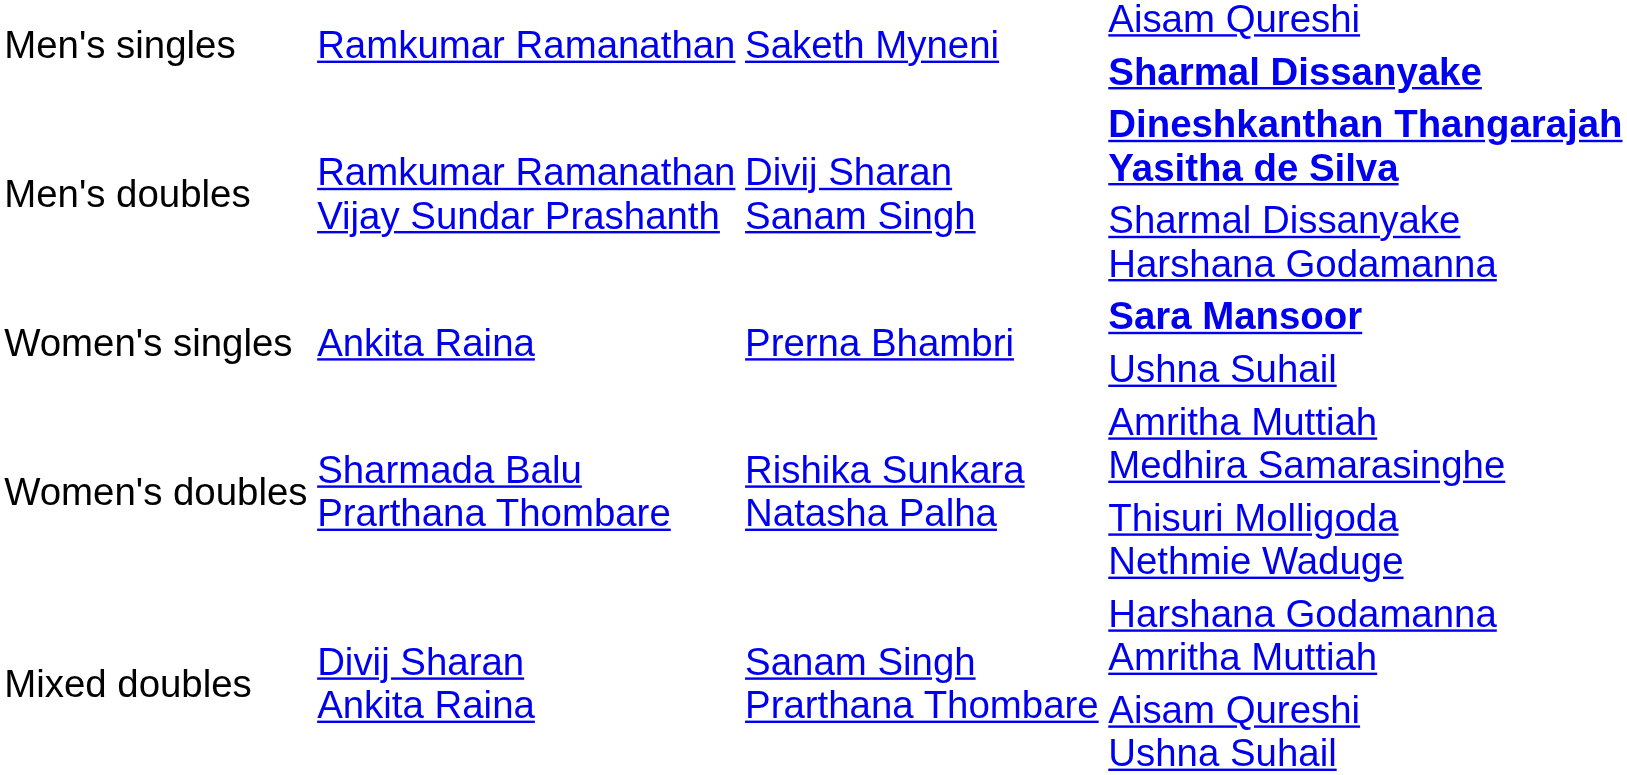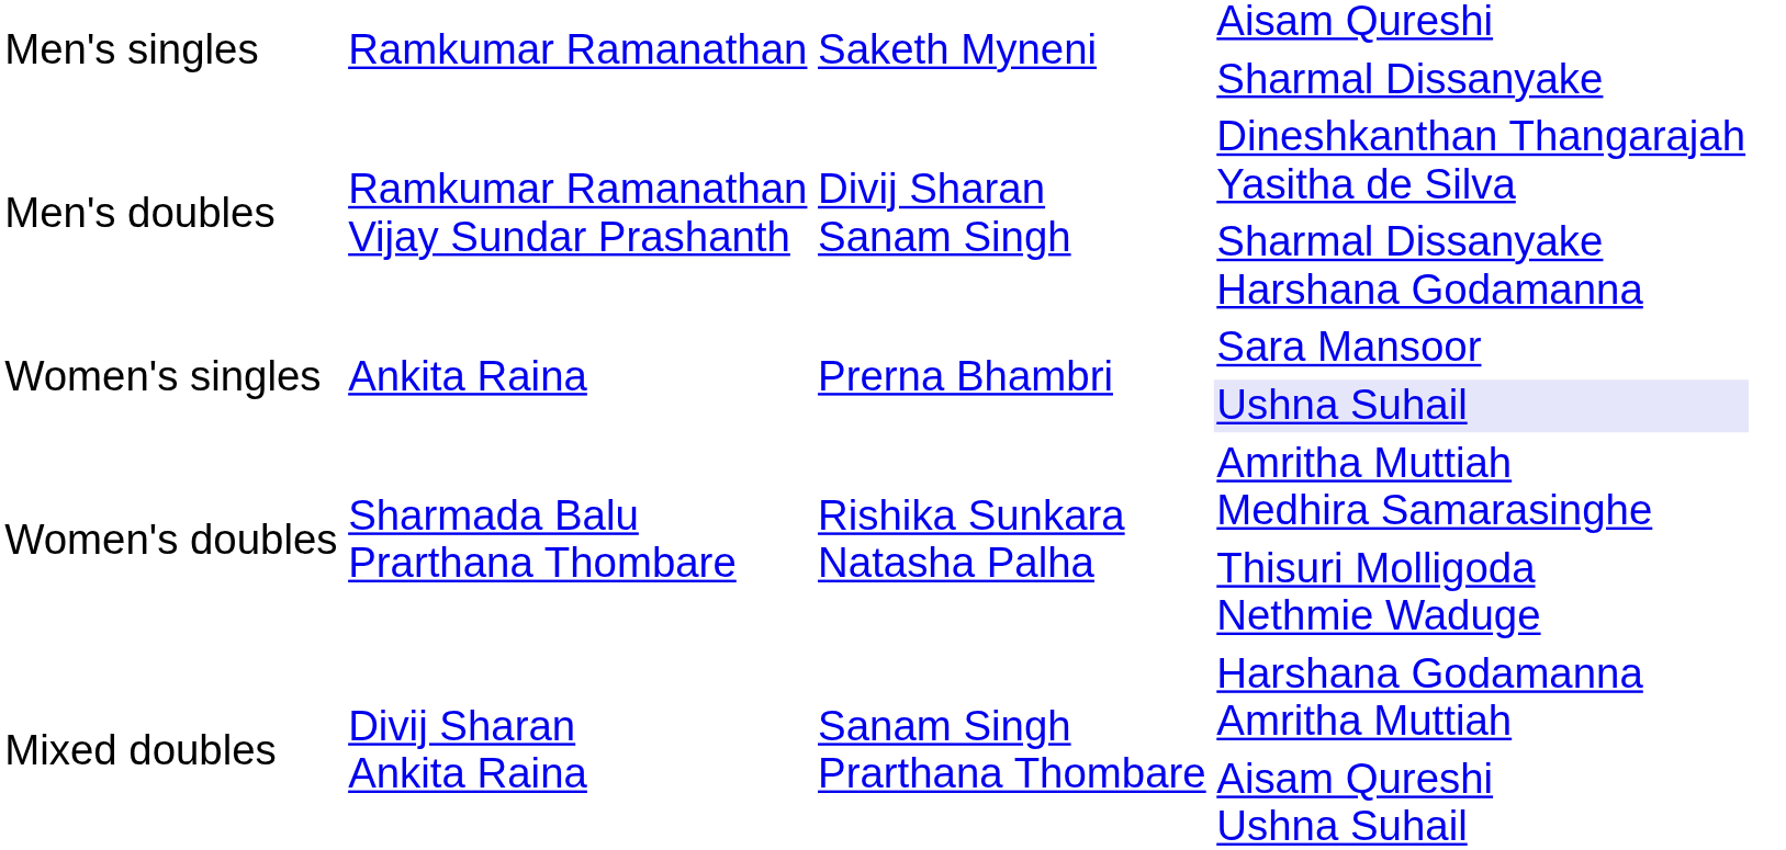Sharmal Dissanyake | column 4: bold -> normal
Dineshkanthan Thangarajah Yasitha de Silva | column 4: bold -> normal
Sara Mansoor | column 4: bold -> normal
Ushna Suhail | column 4: no background -> lavender background
